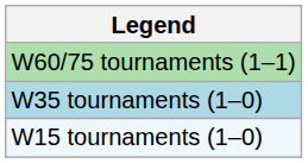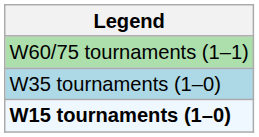row 4 | column 1: normal -> bold
